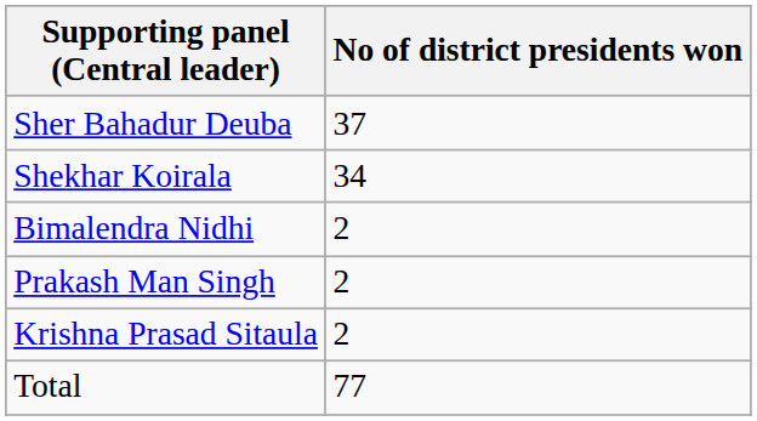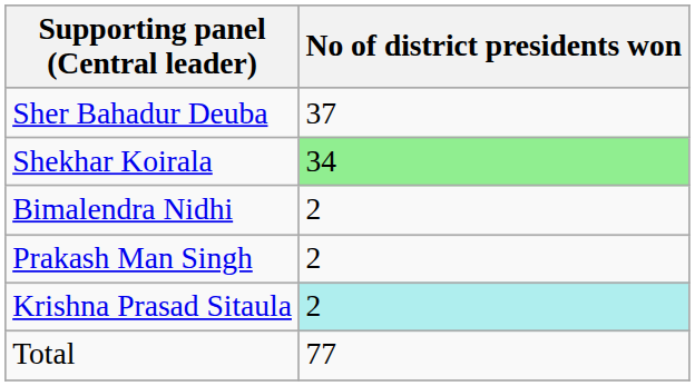Shekhar Koirala | No of district presidents won: no background -> lightgreen background
Krishna Prasad Sitaula | No of district presidents won: no background -> paleturquoise background
